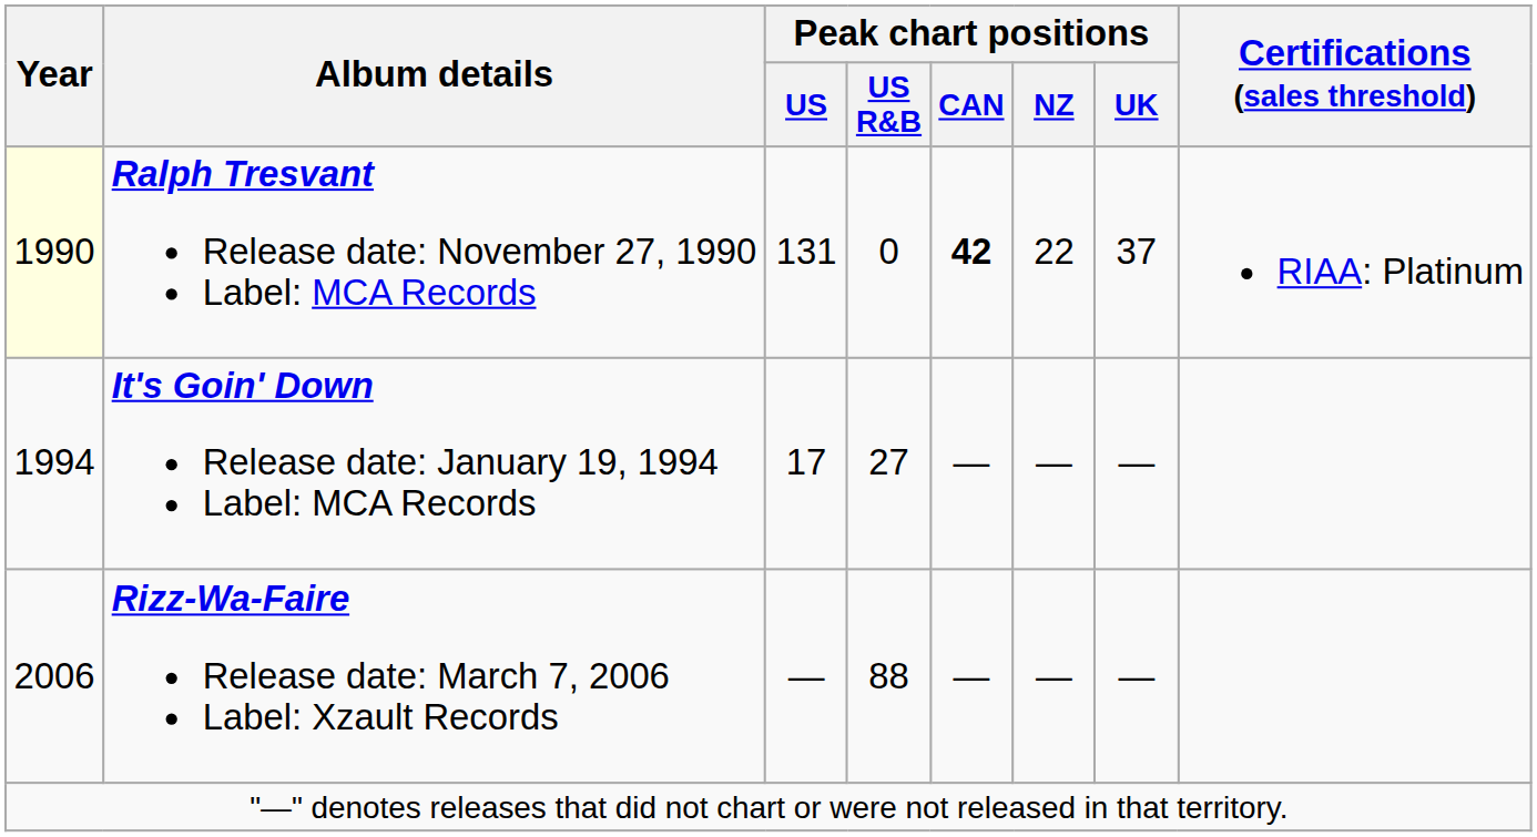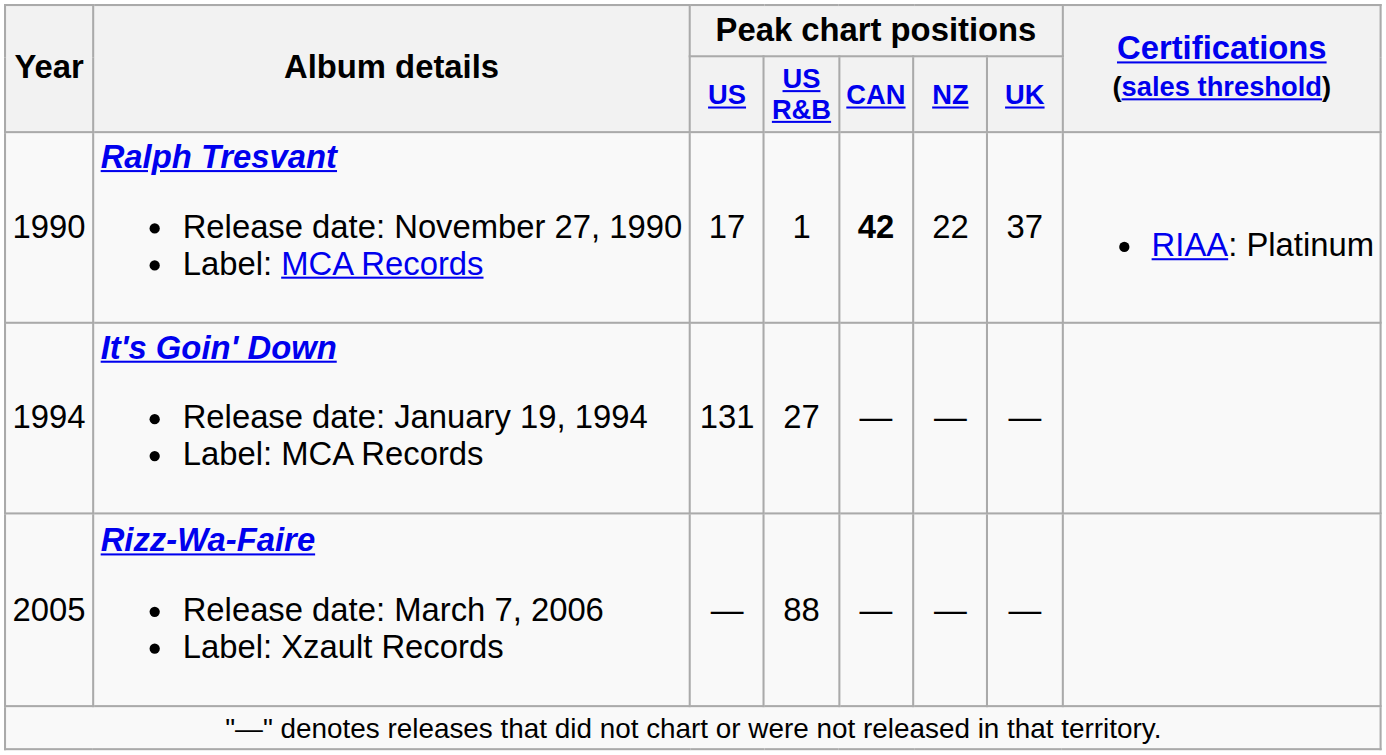row 3 | Year: lightyellow background -> no background
row 3 | Peak chart positions / US: 131 -> 17
row 3 | Peak chart positions / US R&B: 0 -> 1
row 4 | Peak chart positions / US: 17 -> 131
row 5 | Year: 2006 -> 2005
